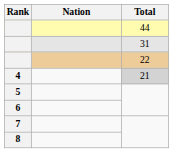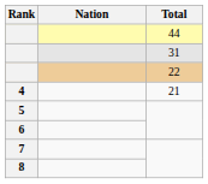4 | Total: lightgrey background -> no background
